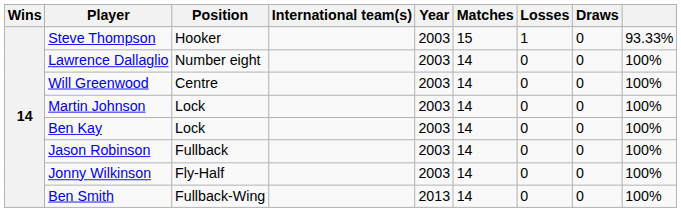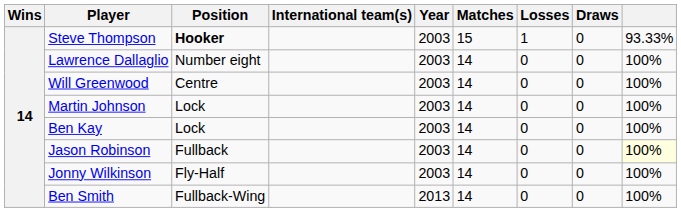Steve Thompson | Position: normal -> bold
Jason Robinson | column 9: no background -> lightyellow background
